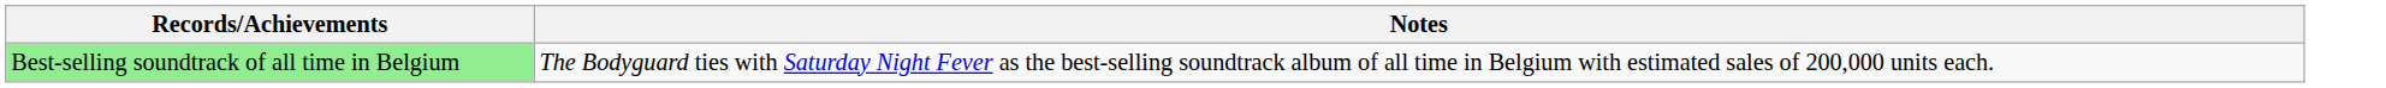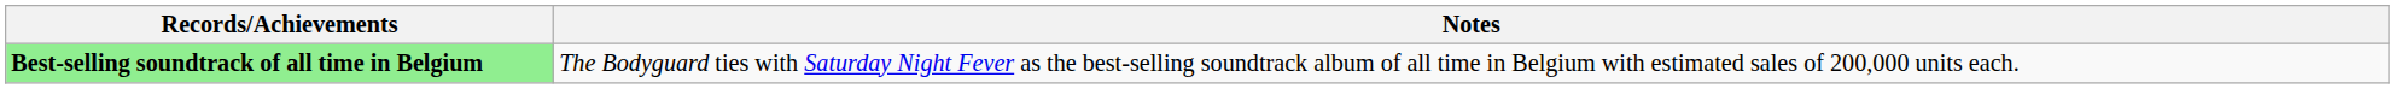row 2 | Records/Achievements: normal -> bold
